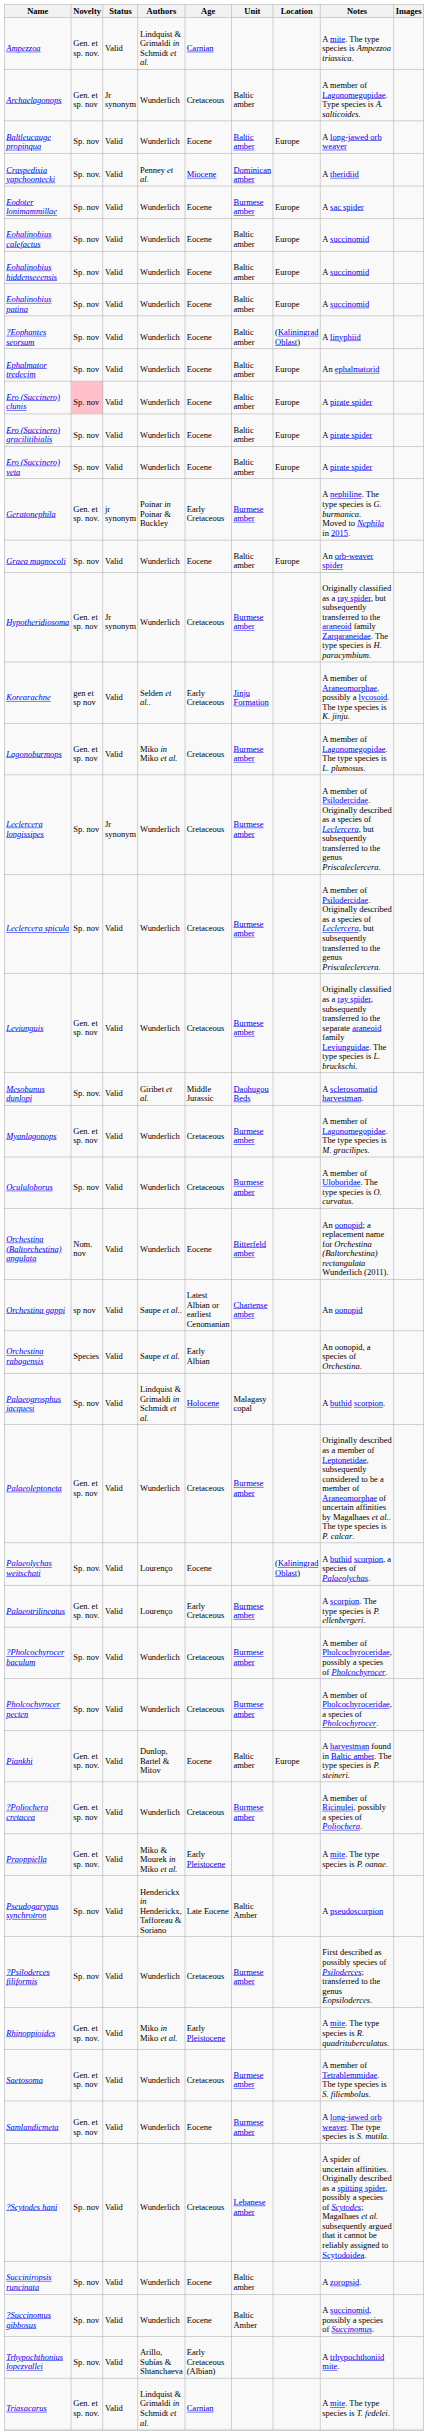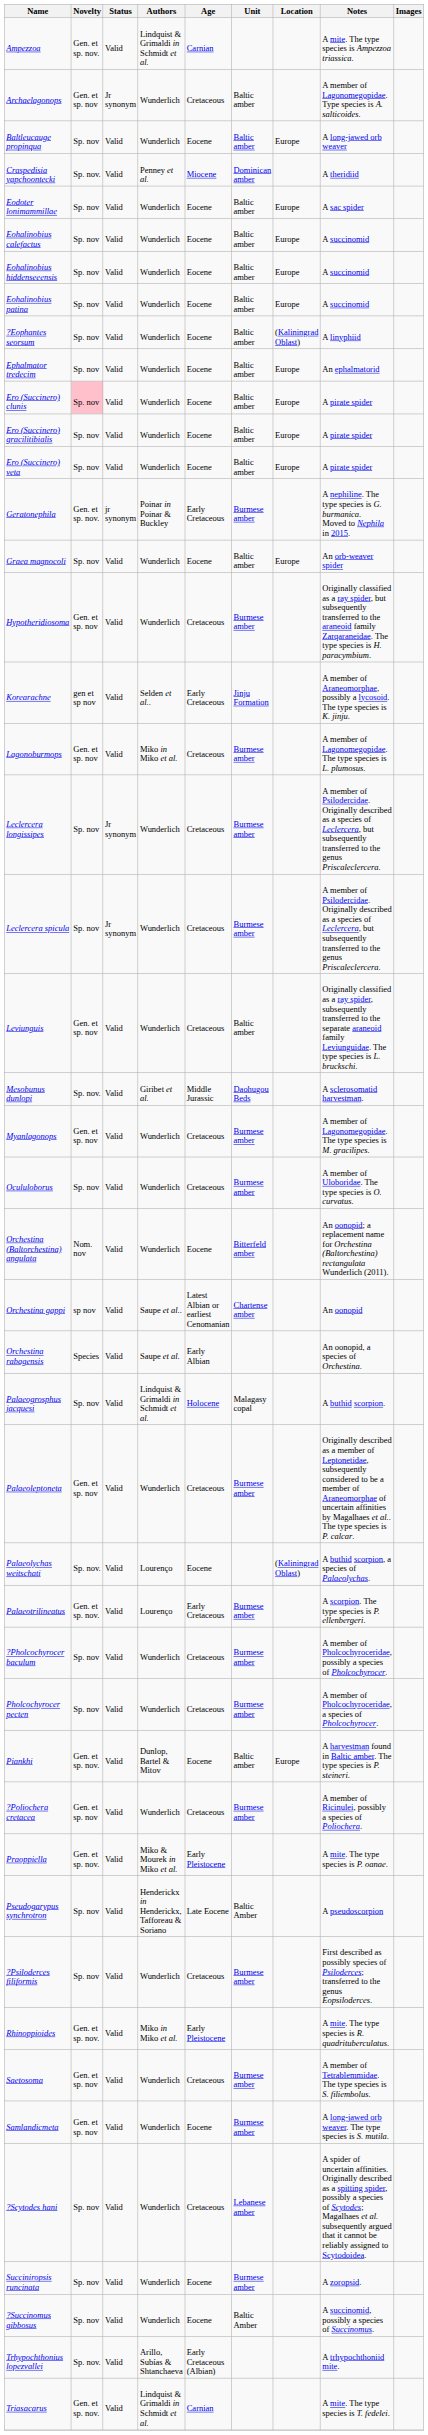Eodoter lonimammillae | Unit: Burmese amber -> Baltic amber
Hypotheridiosoma | Status: Jr synonym -> Valid
Leclercera spicula | Status: Valid -> Jr synonym
Leviunguis | Unit: Burmese amber -> Baltic amber
Succiniropsis runcinata | Unit: Baltic amber -> Burmese amber
